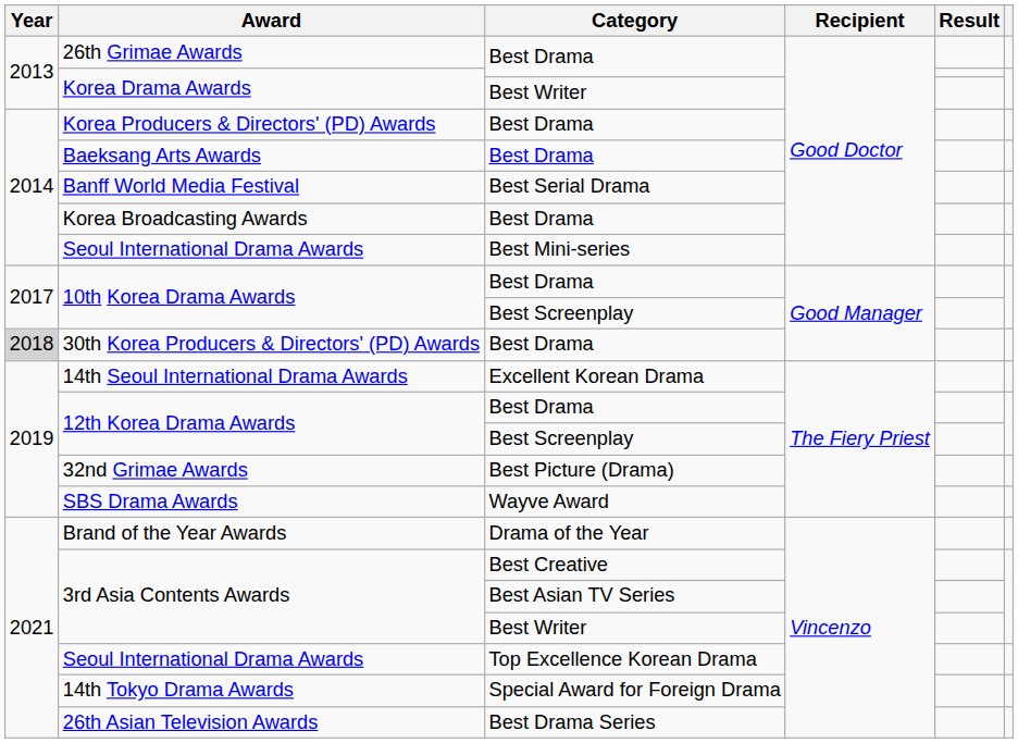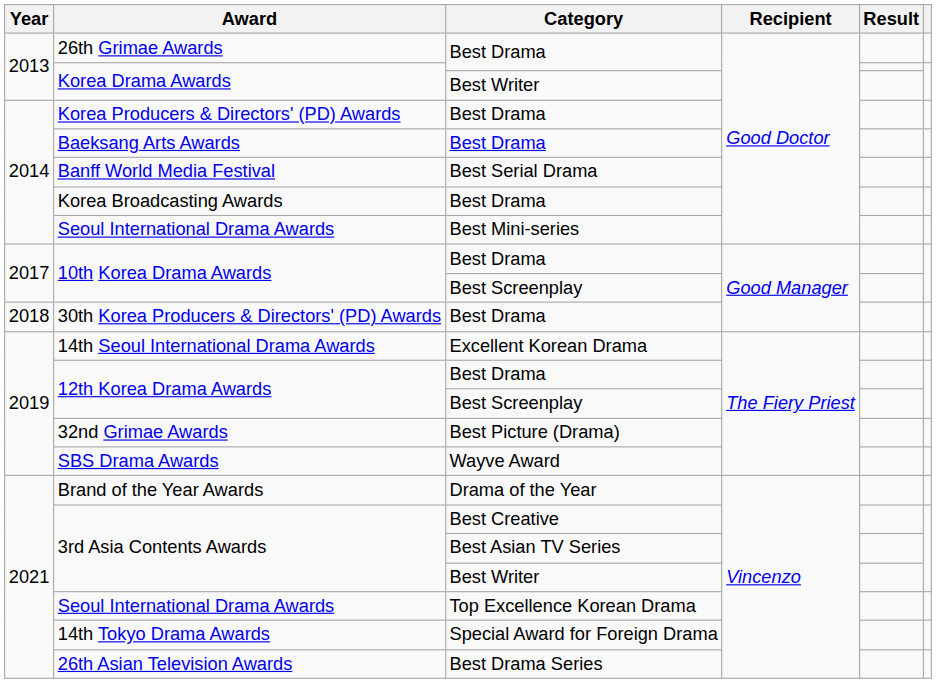30th Korea Producers & Directors' (PD) Awards | Year: lightgrey background -> no background
